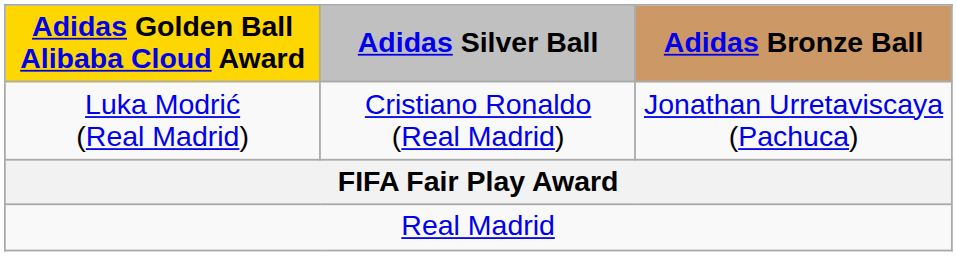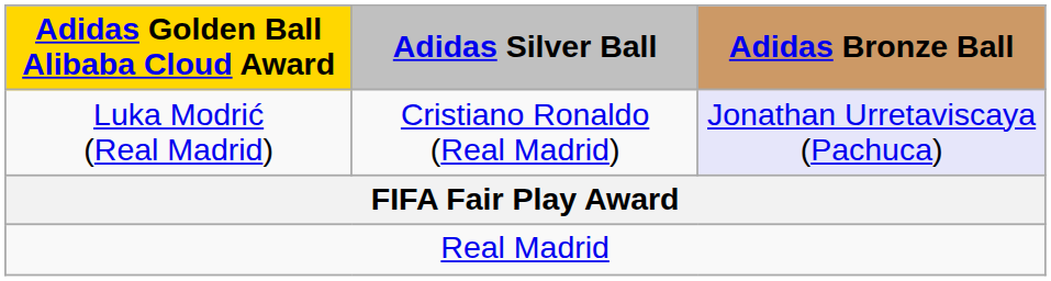Luka Modrić (Real Madrid) | Adidas Bronze Ball: no background -> lavender background
